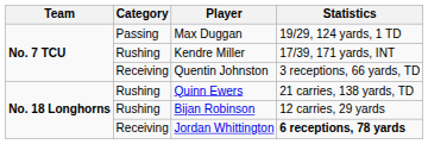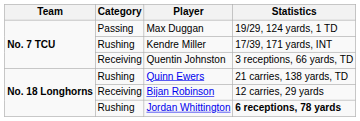Bijan Robinson | Category: Rushing -> Receiving
Jordan Whittington | Category: Receiving -> Rushing
